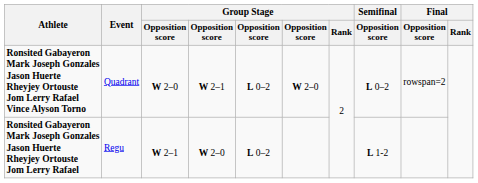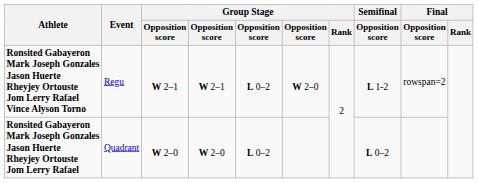row 3 | Event: Quadrant -> Regu
row 3 | column 3: W 2–0 -> W 2–1
row 3 | Semifinal / Opposition score: L 0–2 -> L 1-2
row 4 | Event: Regu -> Quadrant
row 4 | column 3: W 2–1 -> W 2–0
row 4 | Semifinal / Opposition score: L 1-2 -> L 0–2
